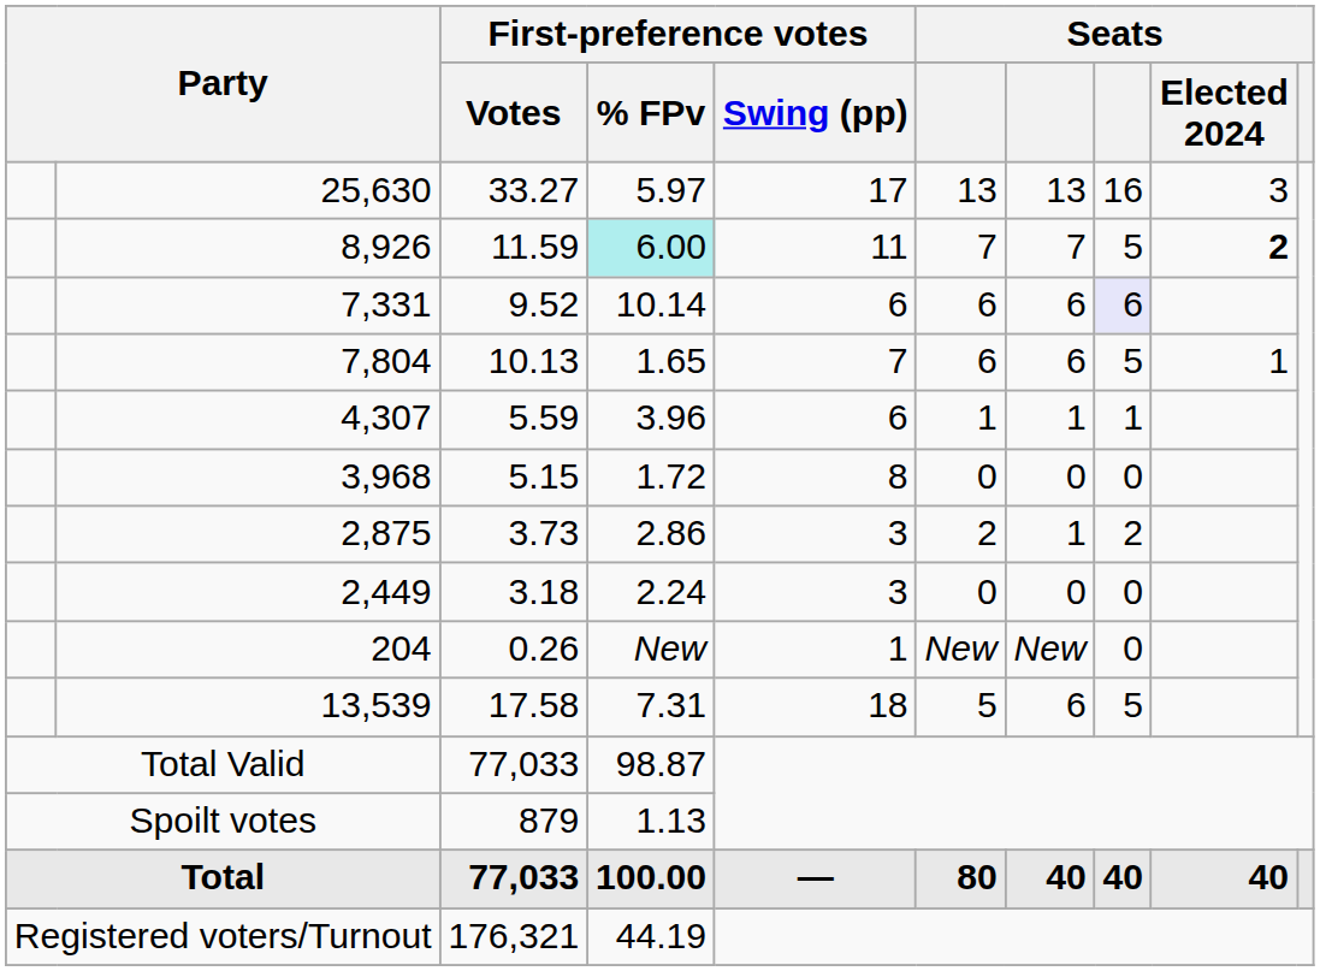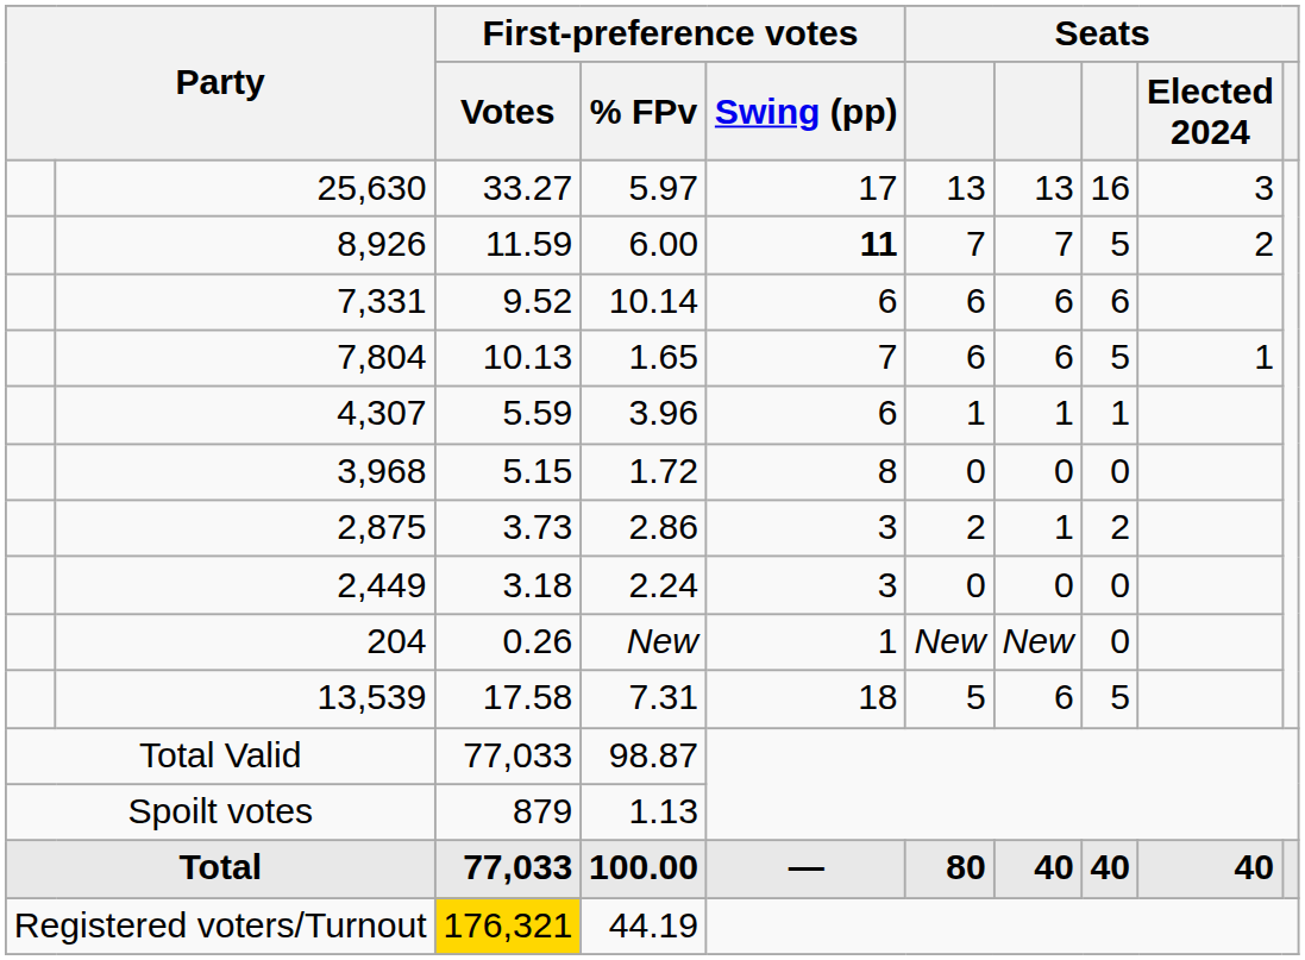8,926 | First-preference votes / % FPv: paleturquoise background -> no background
8,926 | First-preference votes / Swing (pp): normal -> bold
8,926 | Seats / Elected 2024: bold -> normal
7,331 | column 8: lavender background -> no background
Registered voters/Turnout | First-preference votes / Votes: no background -> gold background
